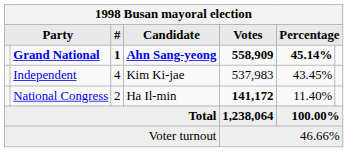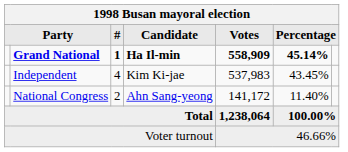Grand National | Candidate: Ahn Sang-yeong -> Ha Il-min
National Congress | Candidate: Ha Il-min -> Ahn Sang-yeong
National Congress | Votes: bold -> normal
